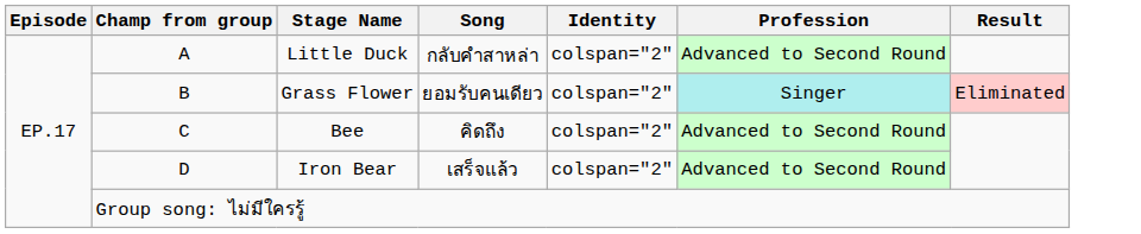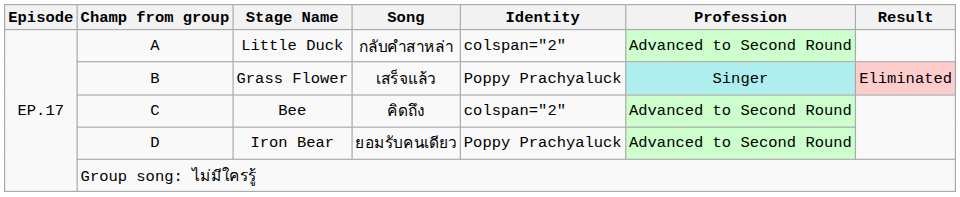Grass Flower | Song: ยอมรับคนเดียว -> เสร็จแล้ว
Grass Flower | Identity: colspan="2" -> Poppy Prachyaluck
Iron Bear | Song: เสร็จแล้ว -> ยอมรับคนเดียว
Iron Bear | Identity: colspan="2" -> Poppy Prachyaluck
